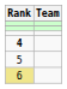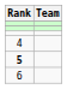row 5 | Rank: bold -> normal
row 6 | Rank: normal -> bold
row 7 | Rank: khaki background -> no background
